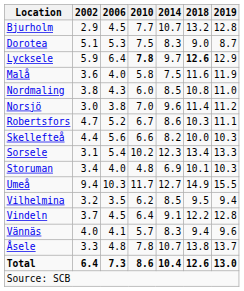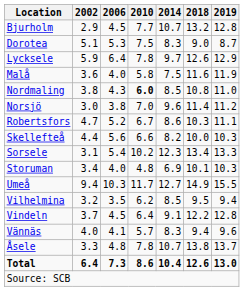Lycksele | 2010: bold -> normal
Lycksele | 2018: bold -> normal
Nordmaling | 2010: normal -> bold
